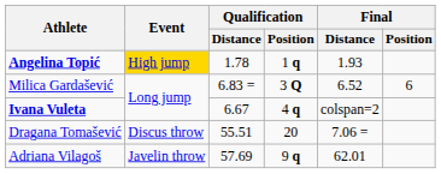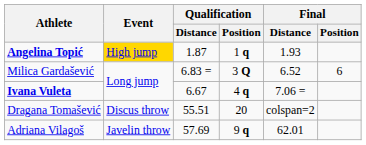Angelina Topić | Qualification / Distance: 1.78 -> 1.87
Ivana Vuleta | Final / Distance: colspan=2 -> 7.06 =
Dragana Tomašević | Final / Distance: 7.06 = -> colspan=2
